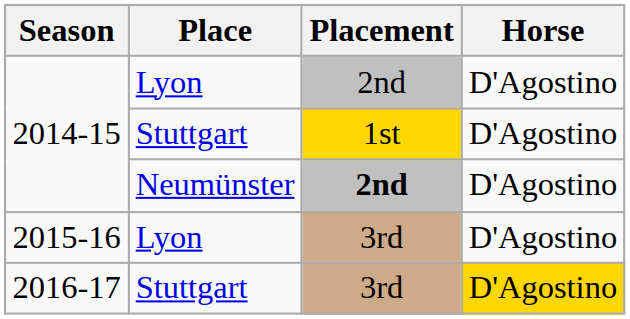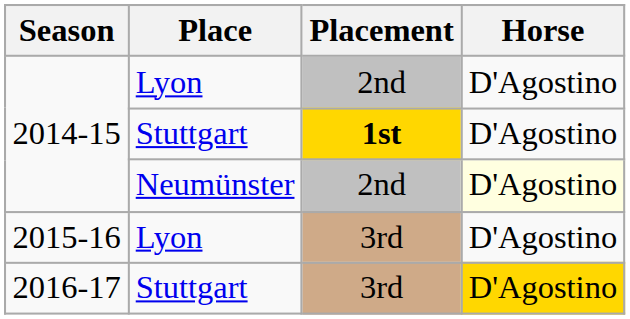2014-15 / Stuttgart | Placement: normal -> bold
2014-15 / Neumünster | Placement: bold -> normal
2014-15 / Neumünster | Horse: no background -> lightyellow background
